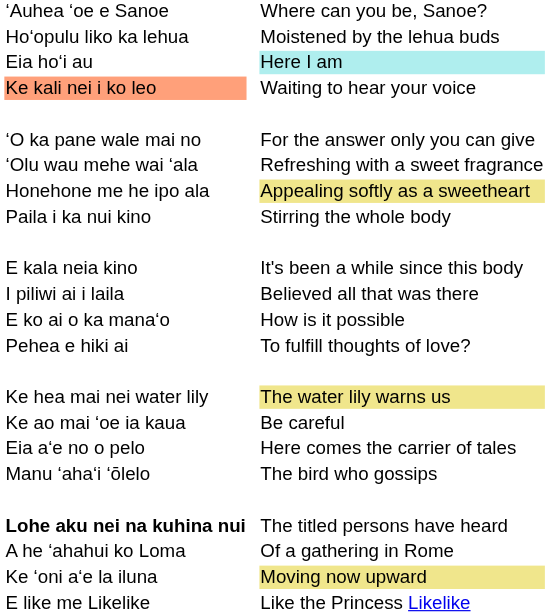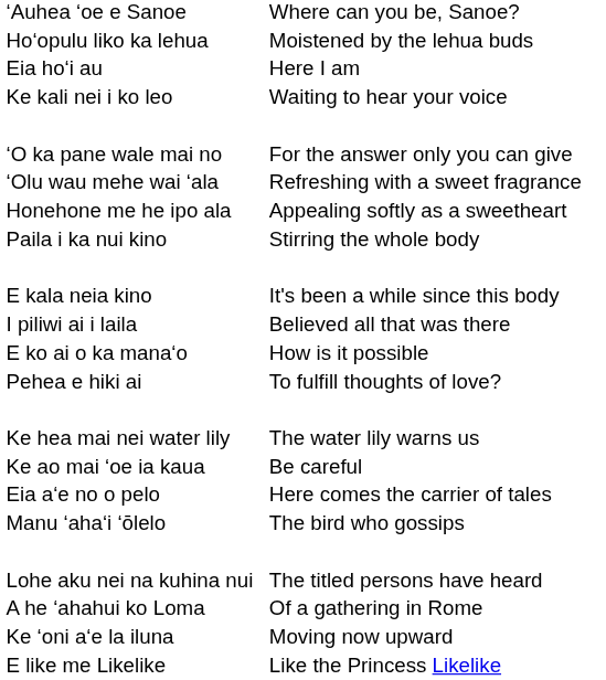Eia hoʻi au | column 2: paleturquoise background -> no background
Ke kali nei i ko leo | column 1: lightsalmon background -> no background
Honehone me he ipo ala | column 2: khaki background -> no background
Ke hea mai nei water lily | column 2: khaki background -> no background
Lohe aku nei na kuhina nui | column 1: bold -> normal
Ke ʻoni aʻe la iluna | column 2: khaki background -> no background
